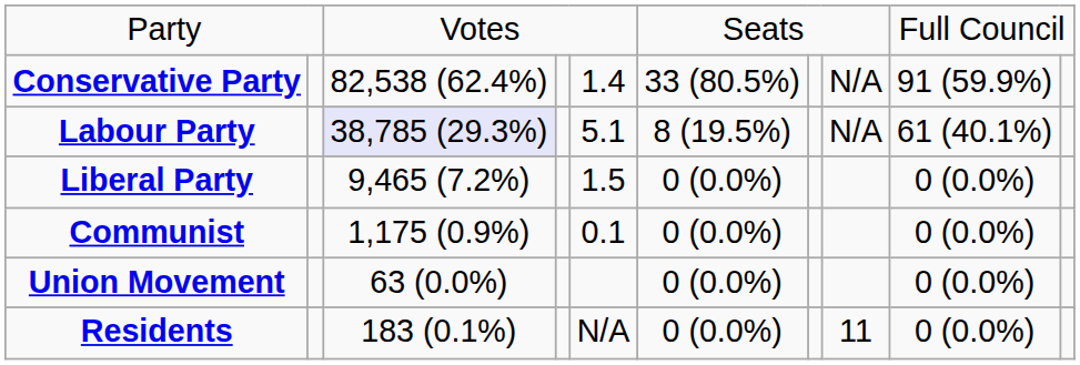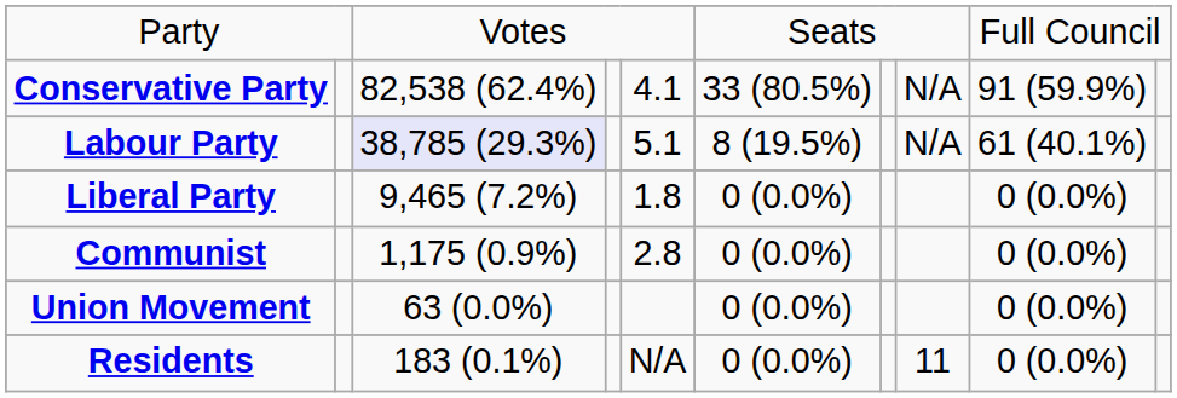Conservative Party | column 5: 1.4 -> 4.1
Liberal Party | column 5: 1.5 -> 1.8
Communist | column 5: 0.1 -> 2.8
